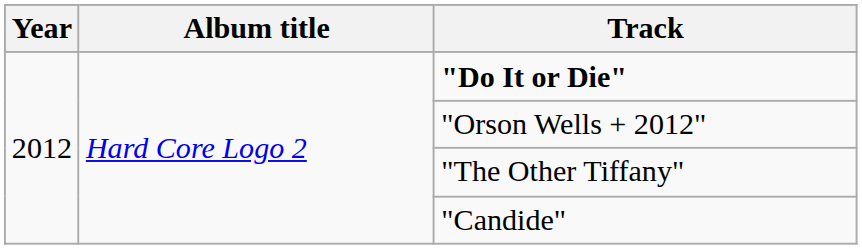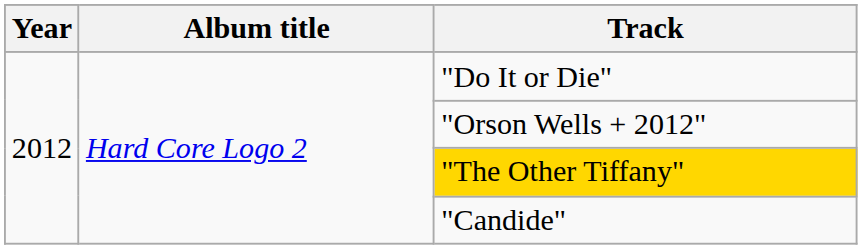"Do It or Die" | Track: bold -> normal
"The Other Tiffany" | Track: no background -> gold background
